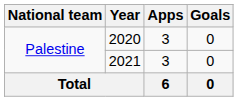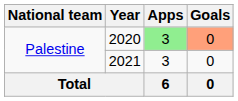2020 | Apps: no background -> lightgreen background
2020 | Goals: no background -> lightsalmon background
